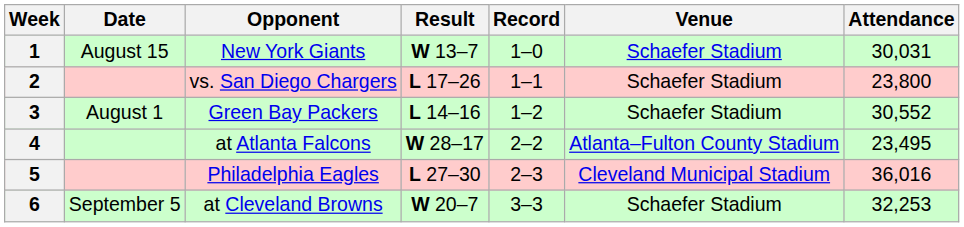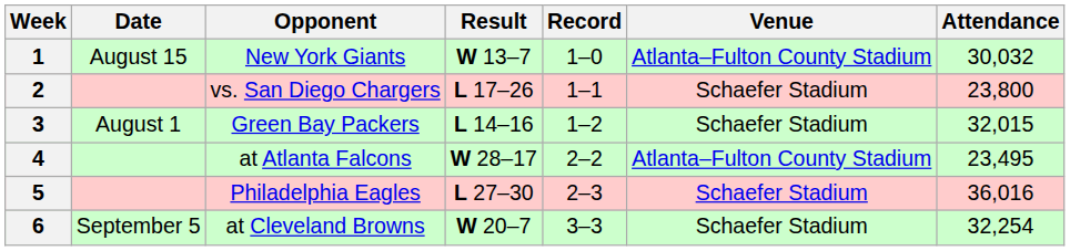1 | Venue: Schaefer Stadium -> Atlanta–Fulton County Stadium
1 | Attendance: 30,031 -> 30,032
3 | Attendance: 30,552 -> 32,015
5 | Venue: Cleveland Municipal Stadium -> Schaefer Stadium
6 | Attendance: 32,253 -> 32,254
